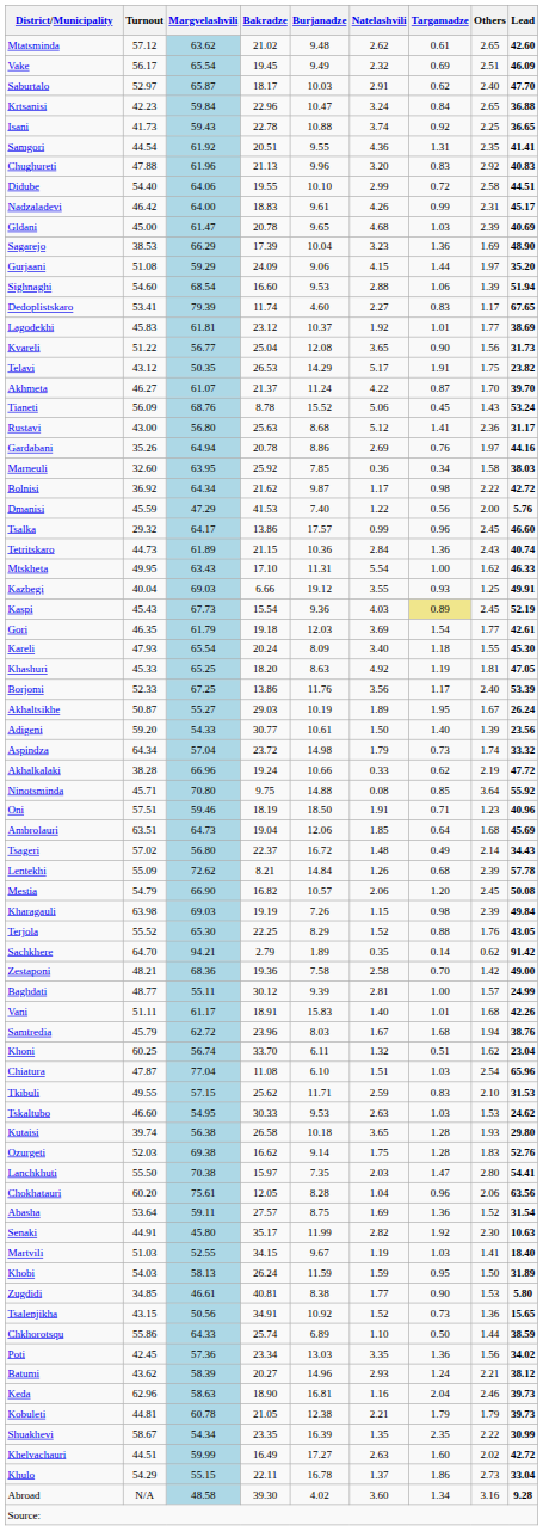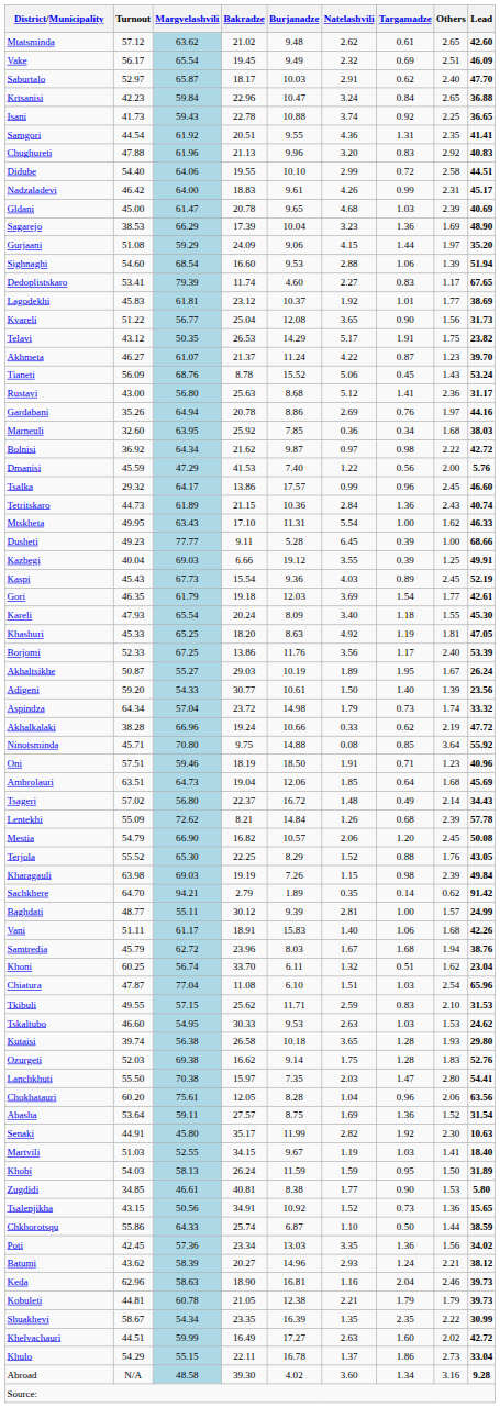Akhmeta | Others: 1.70 -> 1.23
Marneuli | Others: 1.58 -> 1.68
Bolnisi | Natelashvili: 1.17 -> 0.97
+ row: Dusheti | 49.23 | 77.77 | 9.11 | 5.28 | 6.45 | 0.39 | 1.00 | 68.66
Kazbegi | Targamadze: 0.93 -> 0.39
Kaspi | Targamadze: khaki background -> no background
rows swapped: Kharagauli <-> Terjola
- row: Zestaponi | 48.21 | 68.36 | 19.36 | 7.58 | 2.58 | 0.70 | 1.42 | 49.00
Vani | Targamadze: 1.01 -> 1.06
Chkhorotsqu | Burjanadze: 6.89 -> 6.87
